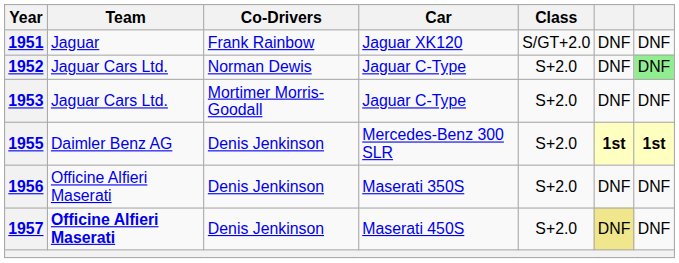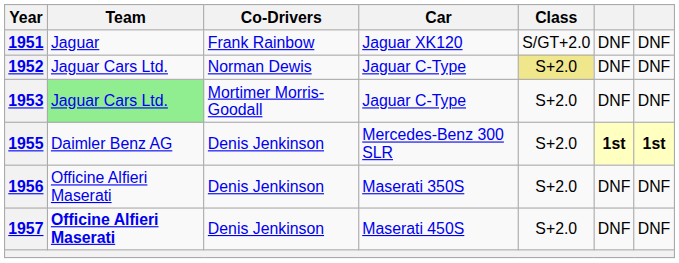1952 | Class: no background -> khaki background
1952 | column 7: lightgreen background -> no background
1953 | Team: no background -> lightgreen background
1957 | column 6: khaki background -> no background
